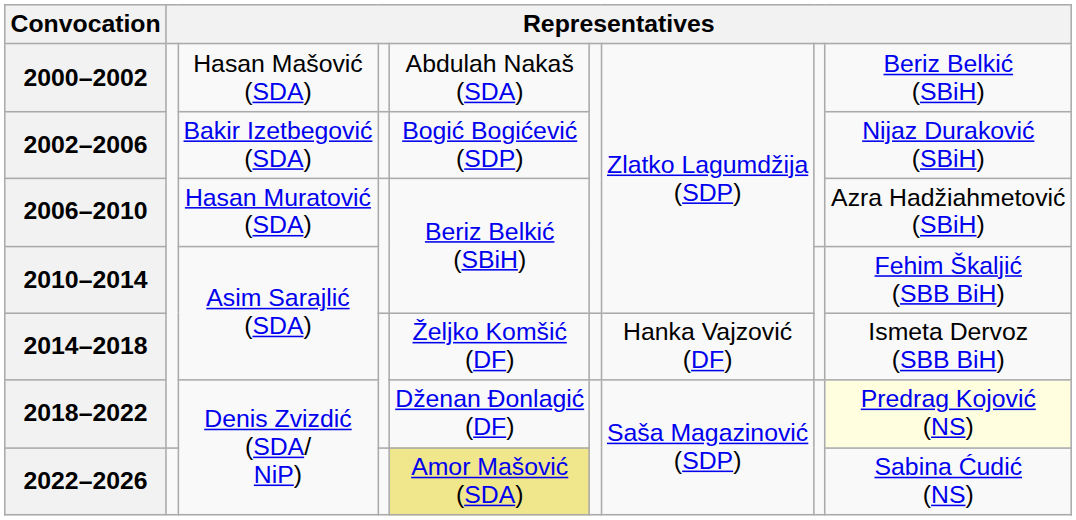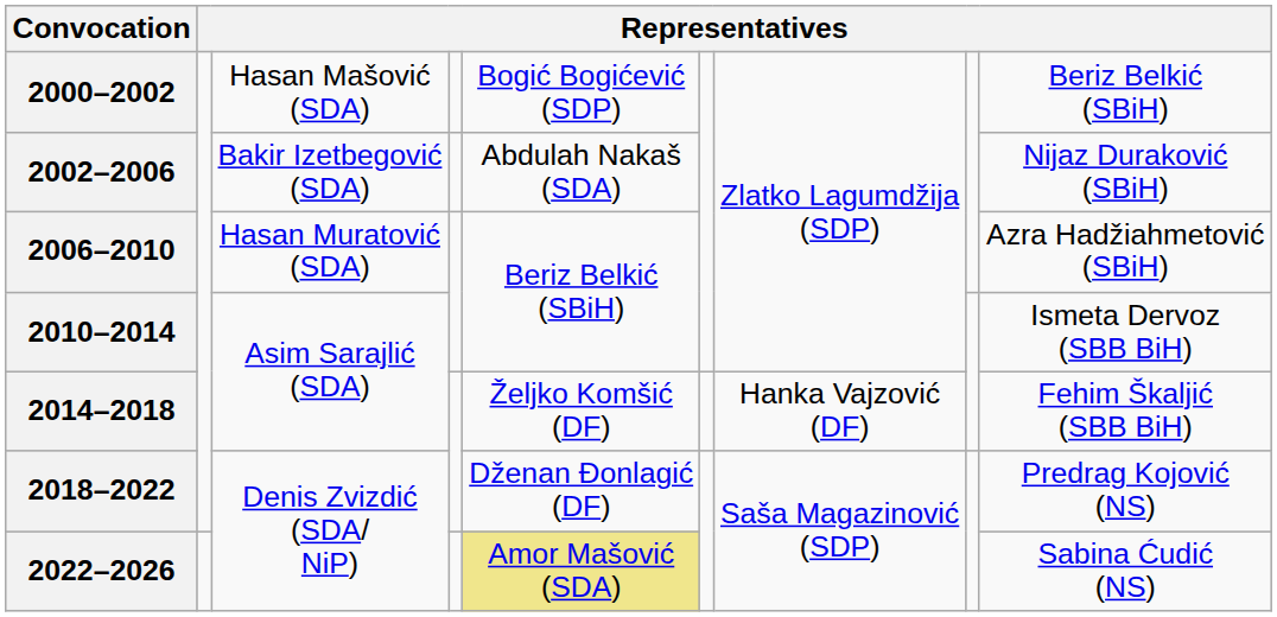2000–2002 | column 5: Abdulah Nakaš (SDA) -> Bogić Bogićević (SDP)
2002–2006 | column 5: Bogić Bogićević (SDP) -> Abdulah Nakaš (SDA)
2010–2014 | column 9: Fehim Škaljić (SBB BiH) -> Ismeta Dervoz (SBB BiH)
2014–2018 | column 9: Ismeta Dervoz (SBB BiH) -> Fehim Škaljić (SBB BiH)
2018–2022 | column 9: lightyellow background -> no background
